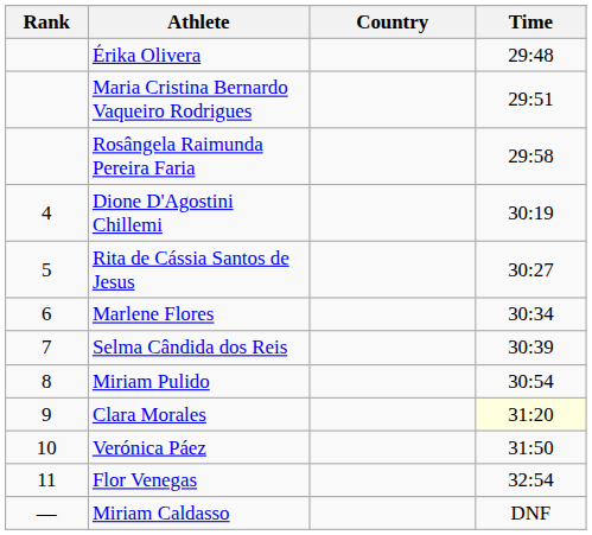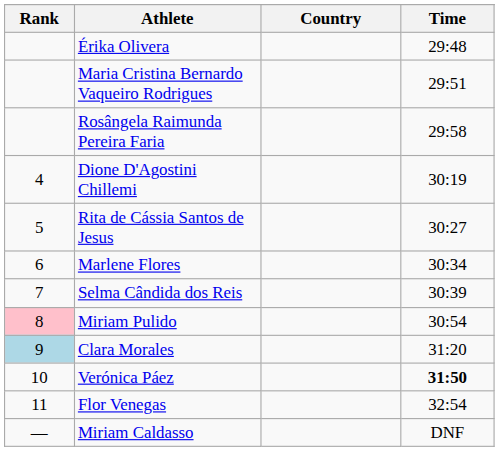Miriam Pulido | Rank: no background -> pink background
Clara Morales | Rank: no background -> lightblue background
Clara Morales | Time: lightyellow background -> no background
Verónica Páez | Time: normal -> bold
